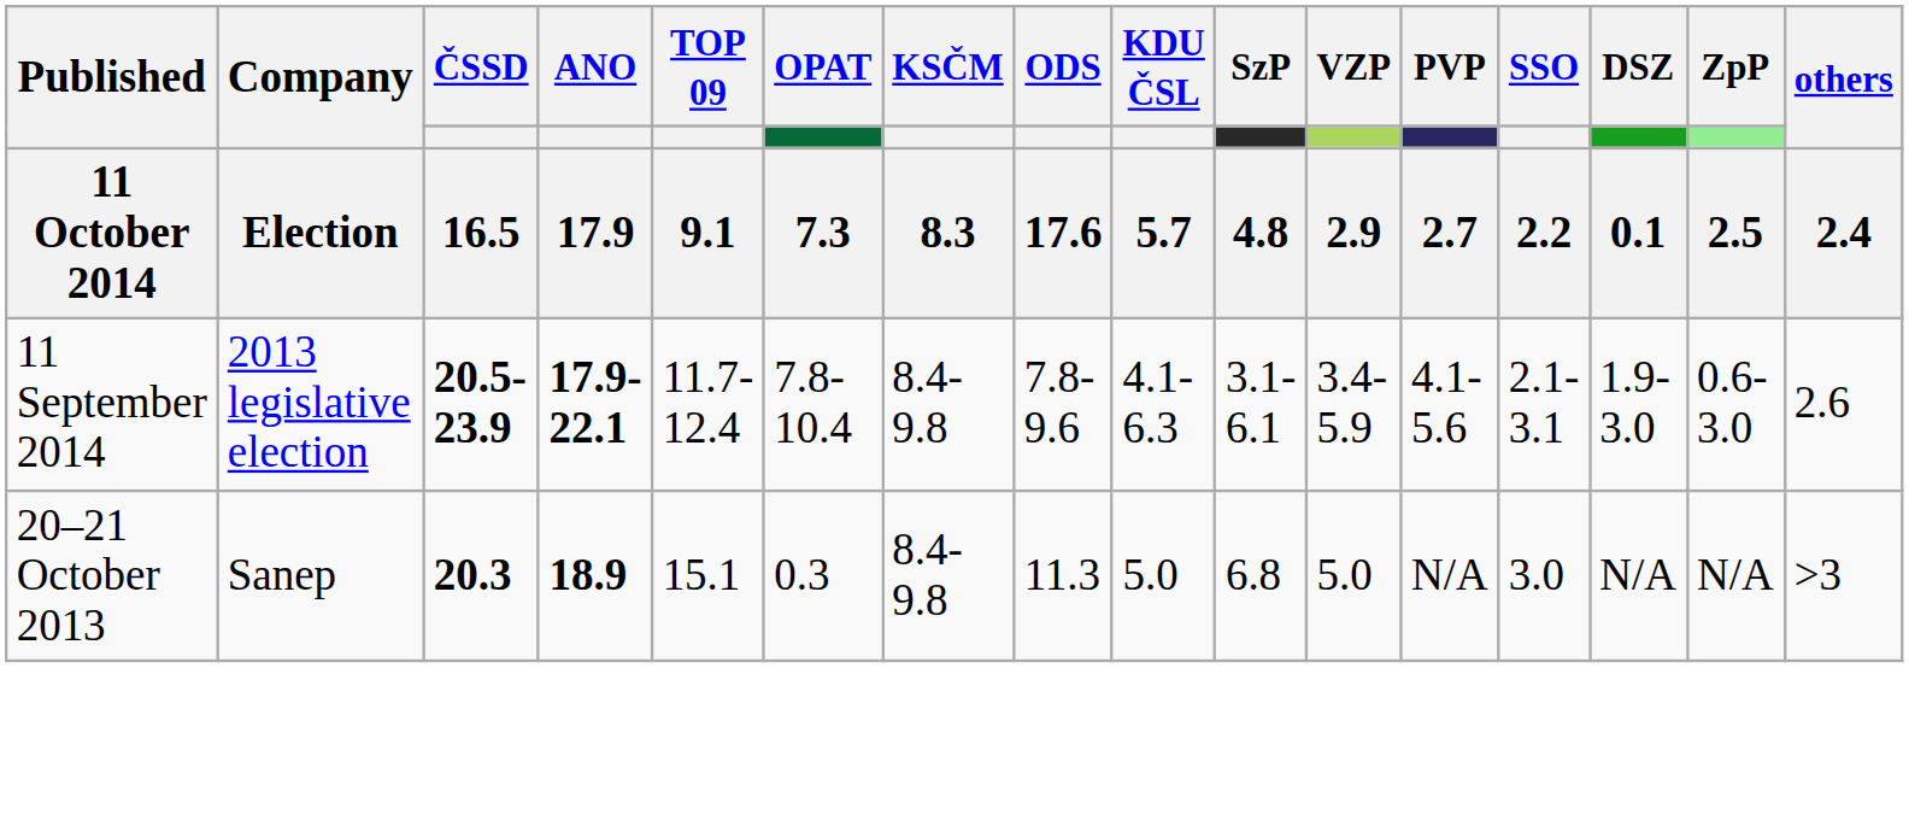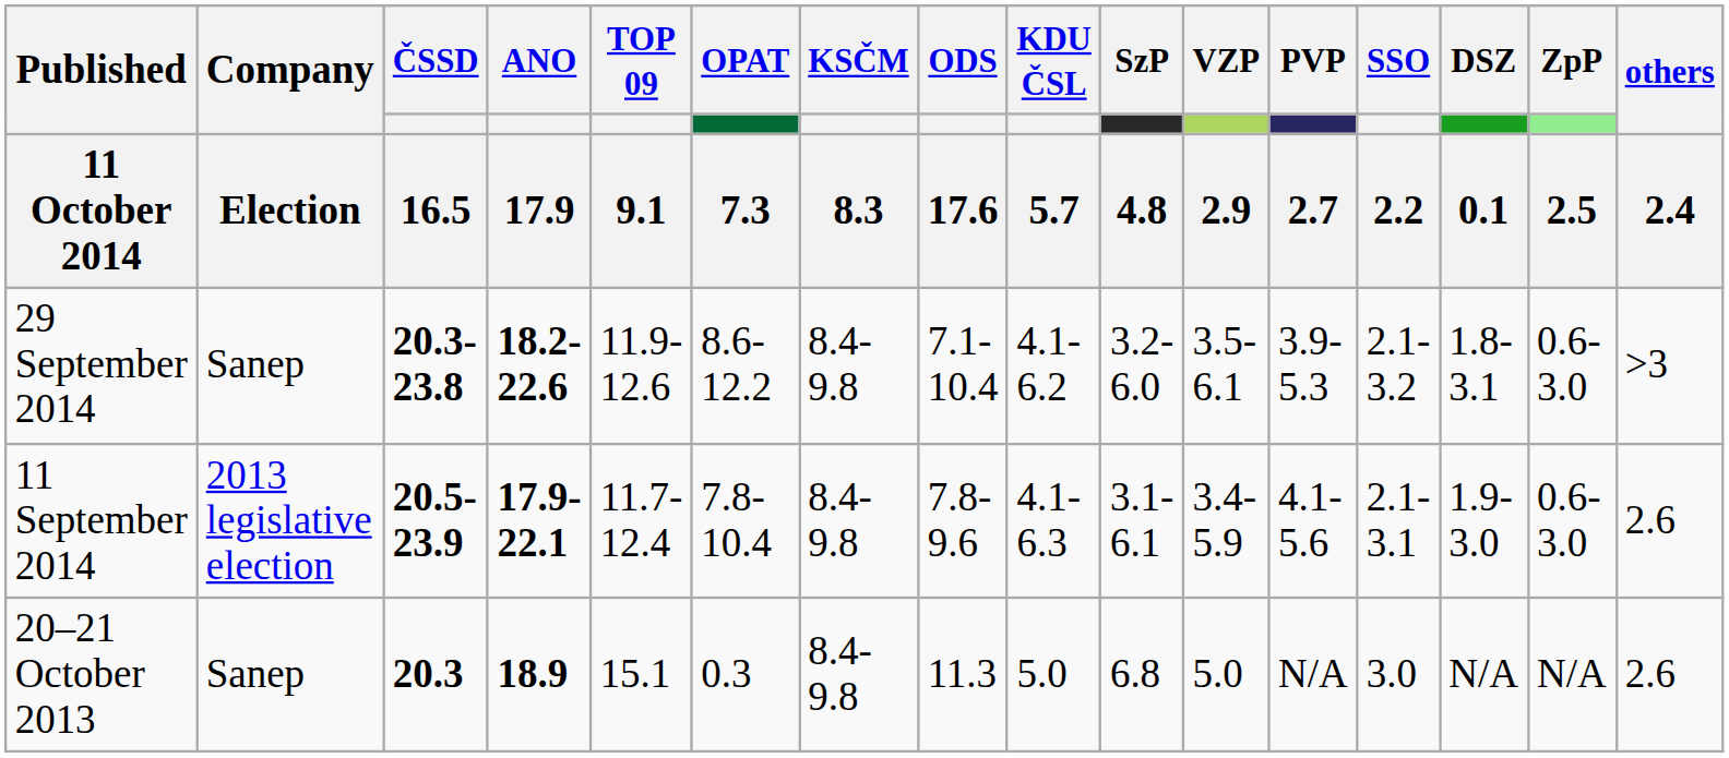+ row: 29 September 2014 | Sanep | 20.3-23.8 | 18.2-22.6 | 11.9-12.6 | 8.6-12.2 | 8.4-9.8 | 7.1-10.4 | 4.1-6.2 | 3.2-6.0 | 3.5-6.1 | 3.9-5.3 | 2.1-3.2 | 1.8-3.1 | 0.6-3.0 | >3
20–21 October 2013 | others / 2.4: >3 -> 2.6
